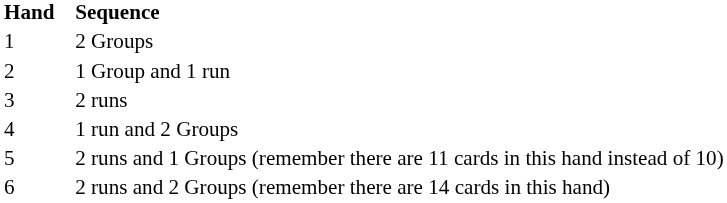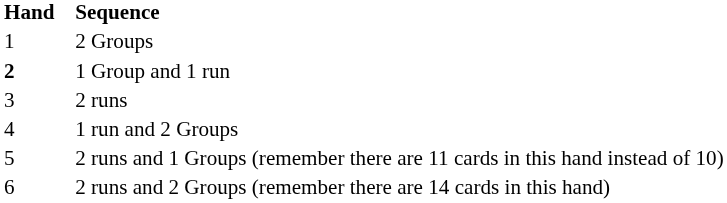1 Group and 1 run | Hand: normal -> bold
